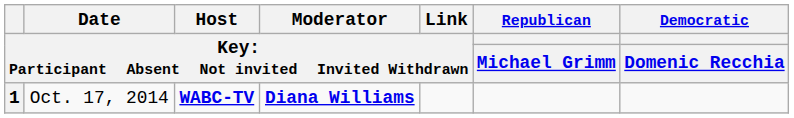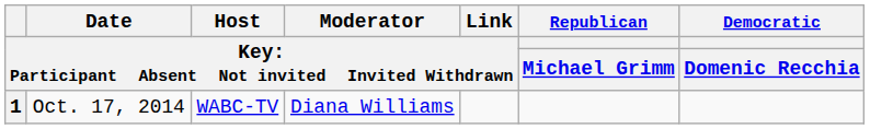1 | column 3: bold -> normal
1 | column 4: bold -> normal
